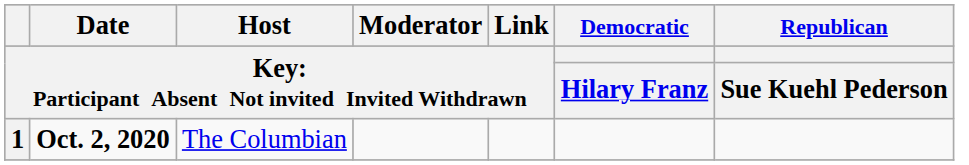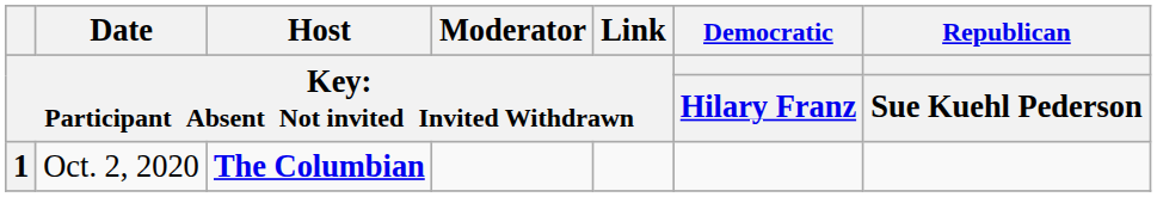1 | column 2: bold -> normal
1 | column 3: normal -> bold
